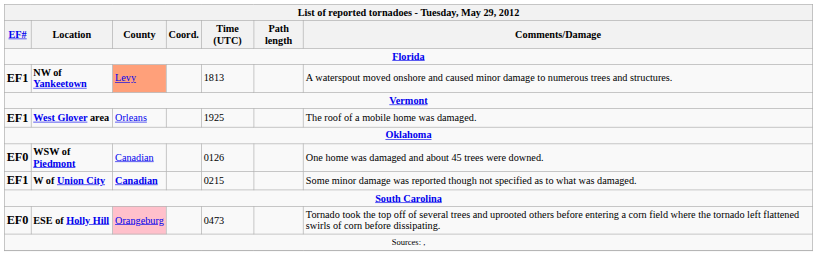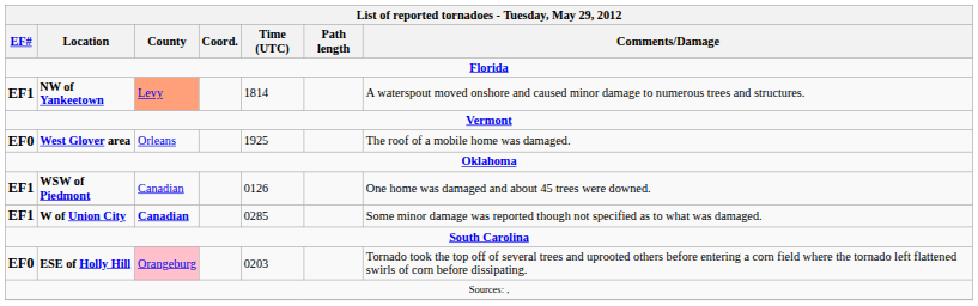NW of Yankeetown | Time (UTC): 1813 -> 1814
West Glover area | EF#: EF1 -> EF0
WSW of Piedmont | EF#: EF0 -> EF1
W of Union City | Time (UTC): 0215 -> 0285
ESE of Holly Hill | Time (UTC): 0473 -> 0203
